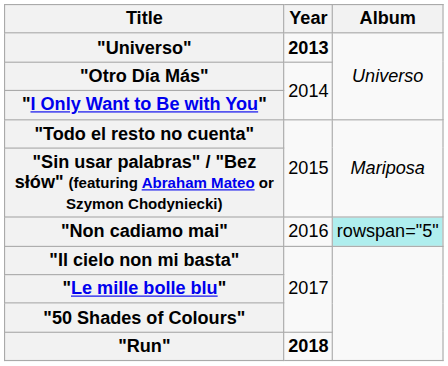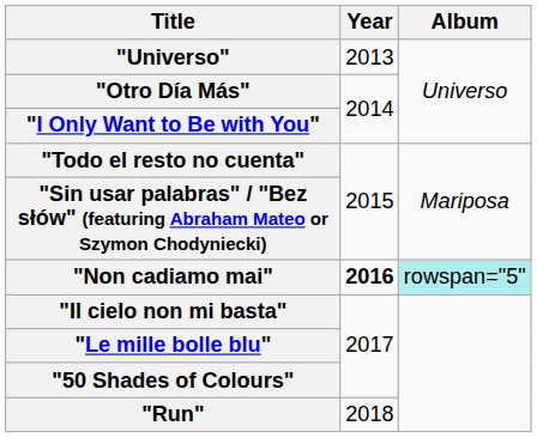"Universo" | Year: bold -> normal
"Non cadiamo mai" | Year: normal -> bold
"Run" | Year: bold -> normal
